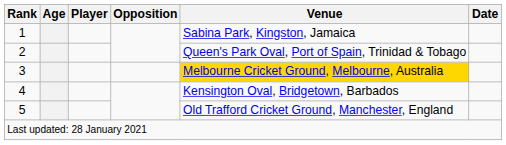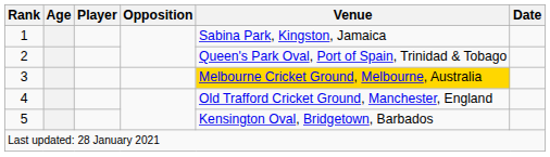4 | Venue: Kensington Oval, Bridgetown, Barbados -> Old Trafford Cricket Ground, Manchester, England
5 | Venue: Old Trafford Cricket Ground, Manchester, England -> Kensington Oval, Bridgetown, Barbados
